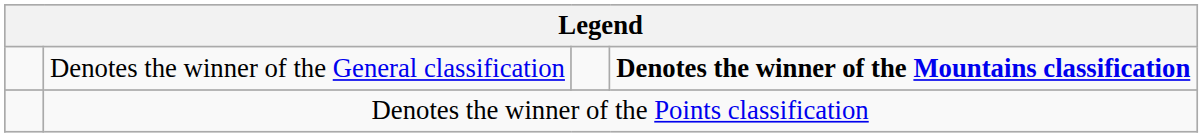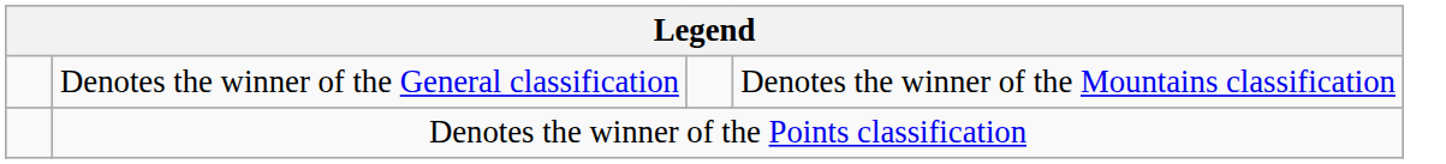Denotes the winner of the General classification | column 4: bold -> normal
